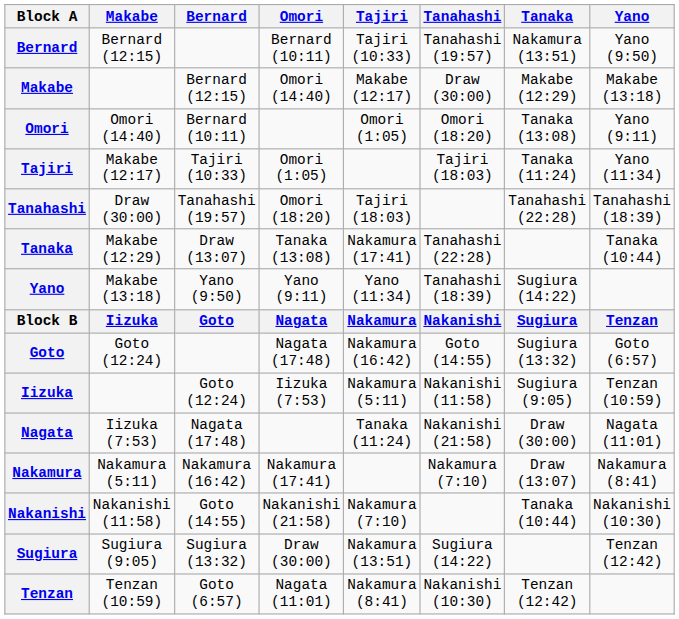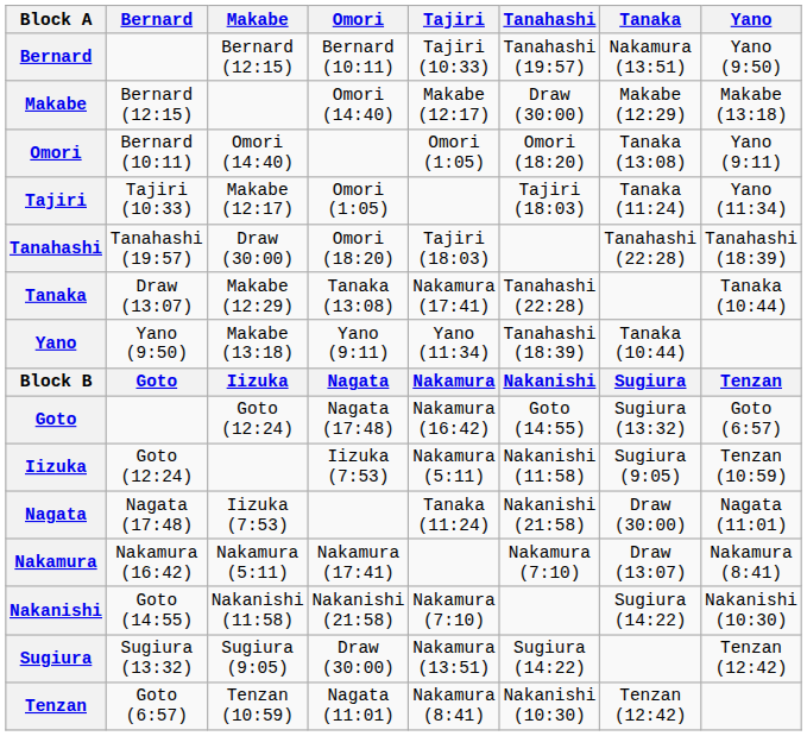columns swapped: Bernard <-> Makabe
row 8 | Tanaka: Sugiura (14:22) -> Tanaka (10:44)
row 14 | Tanaka: Tanaka (10:44) -> Sugiura (14:22)
